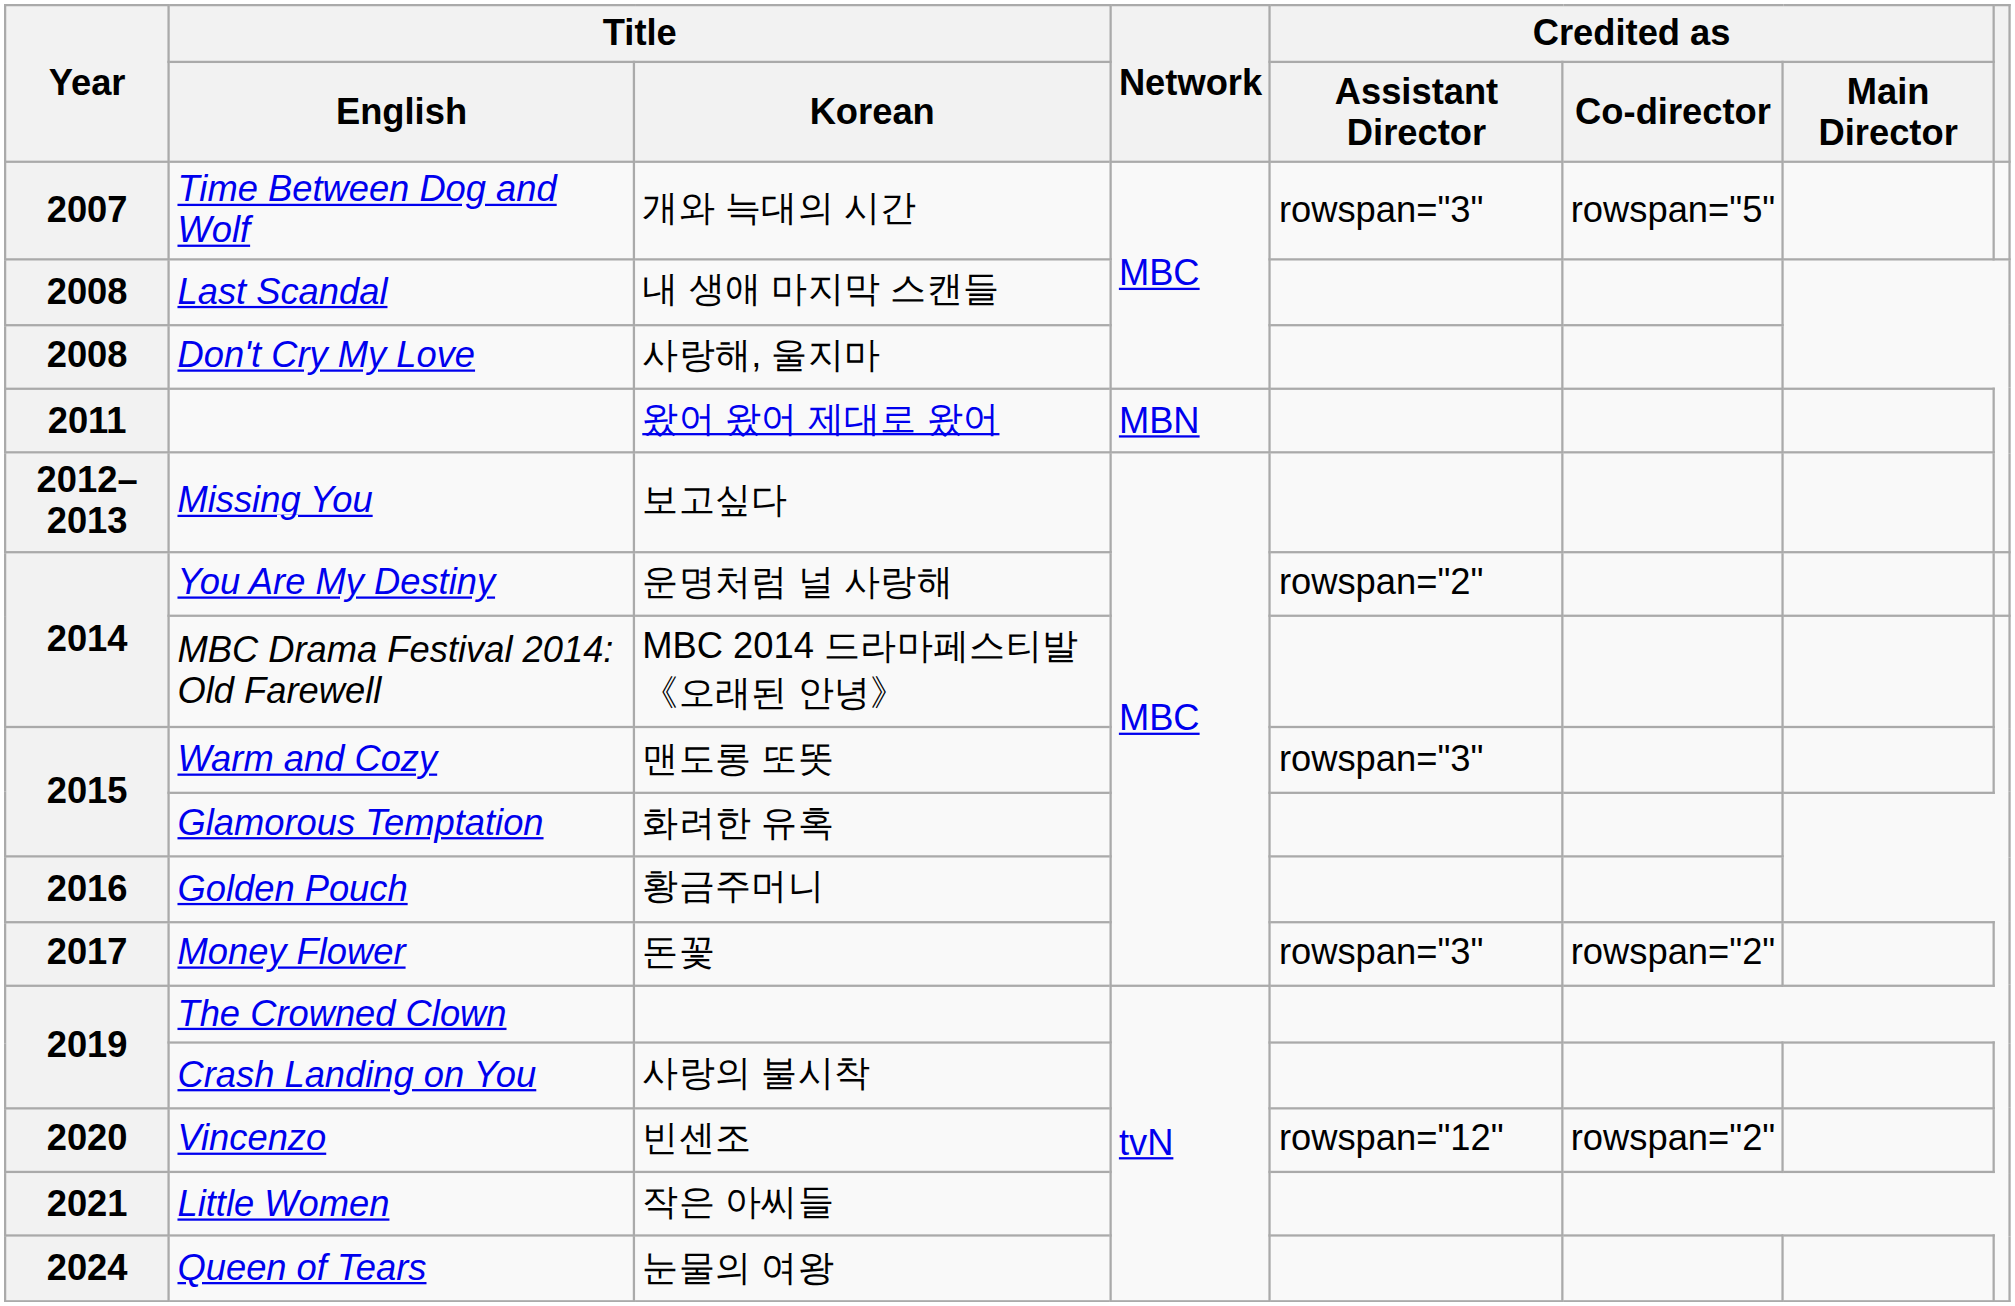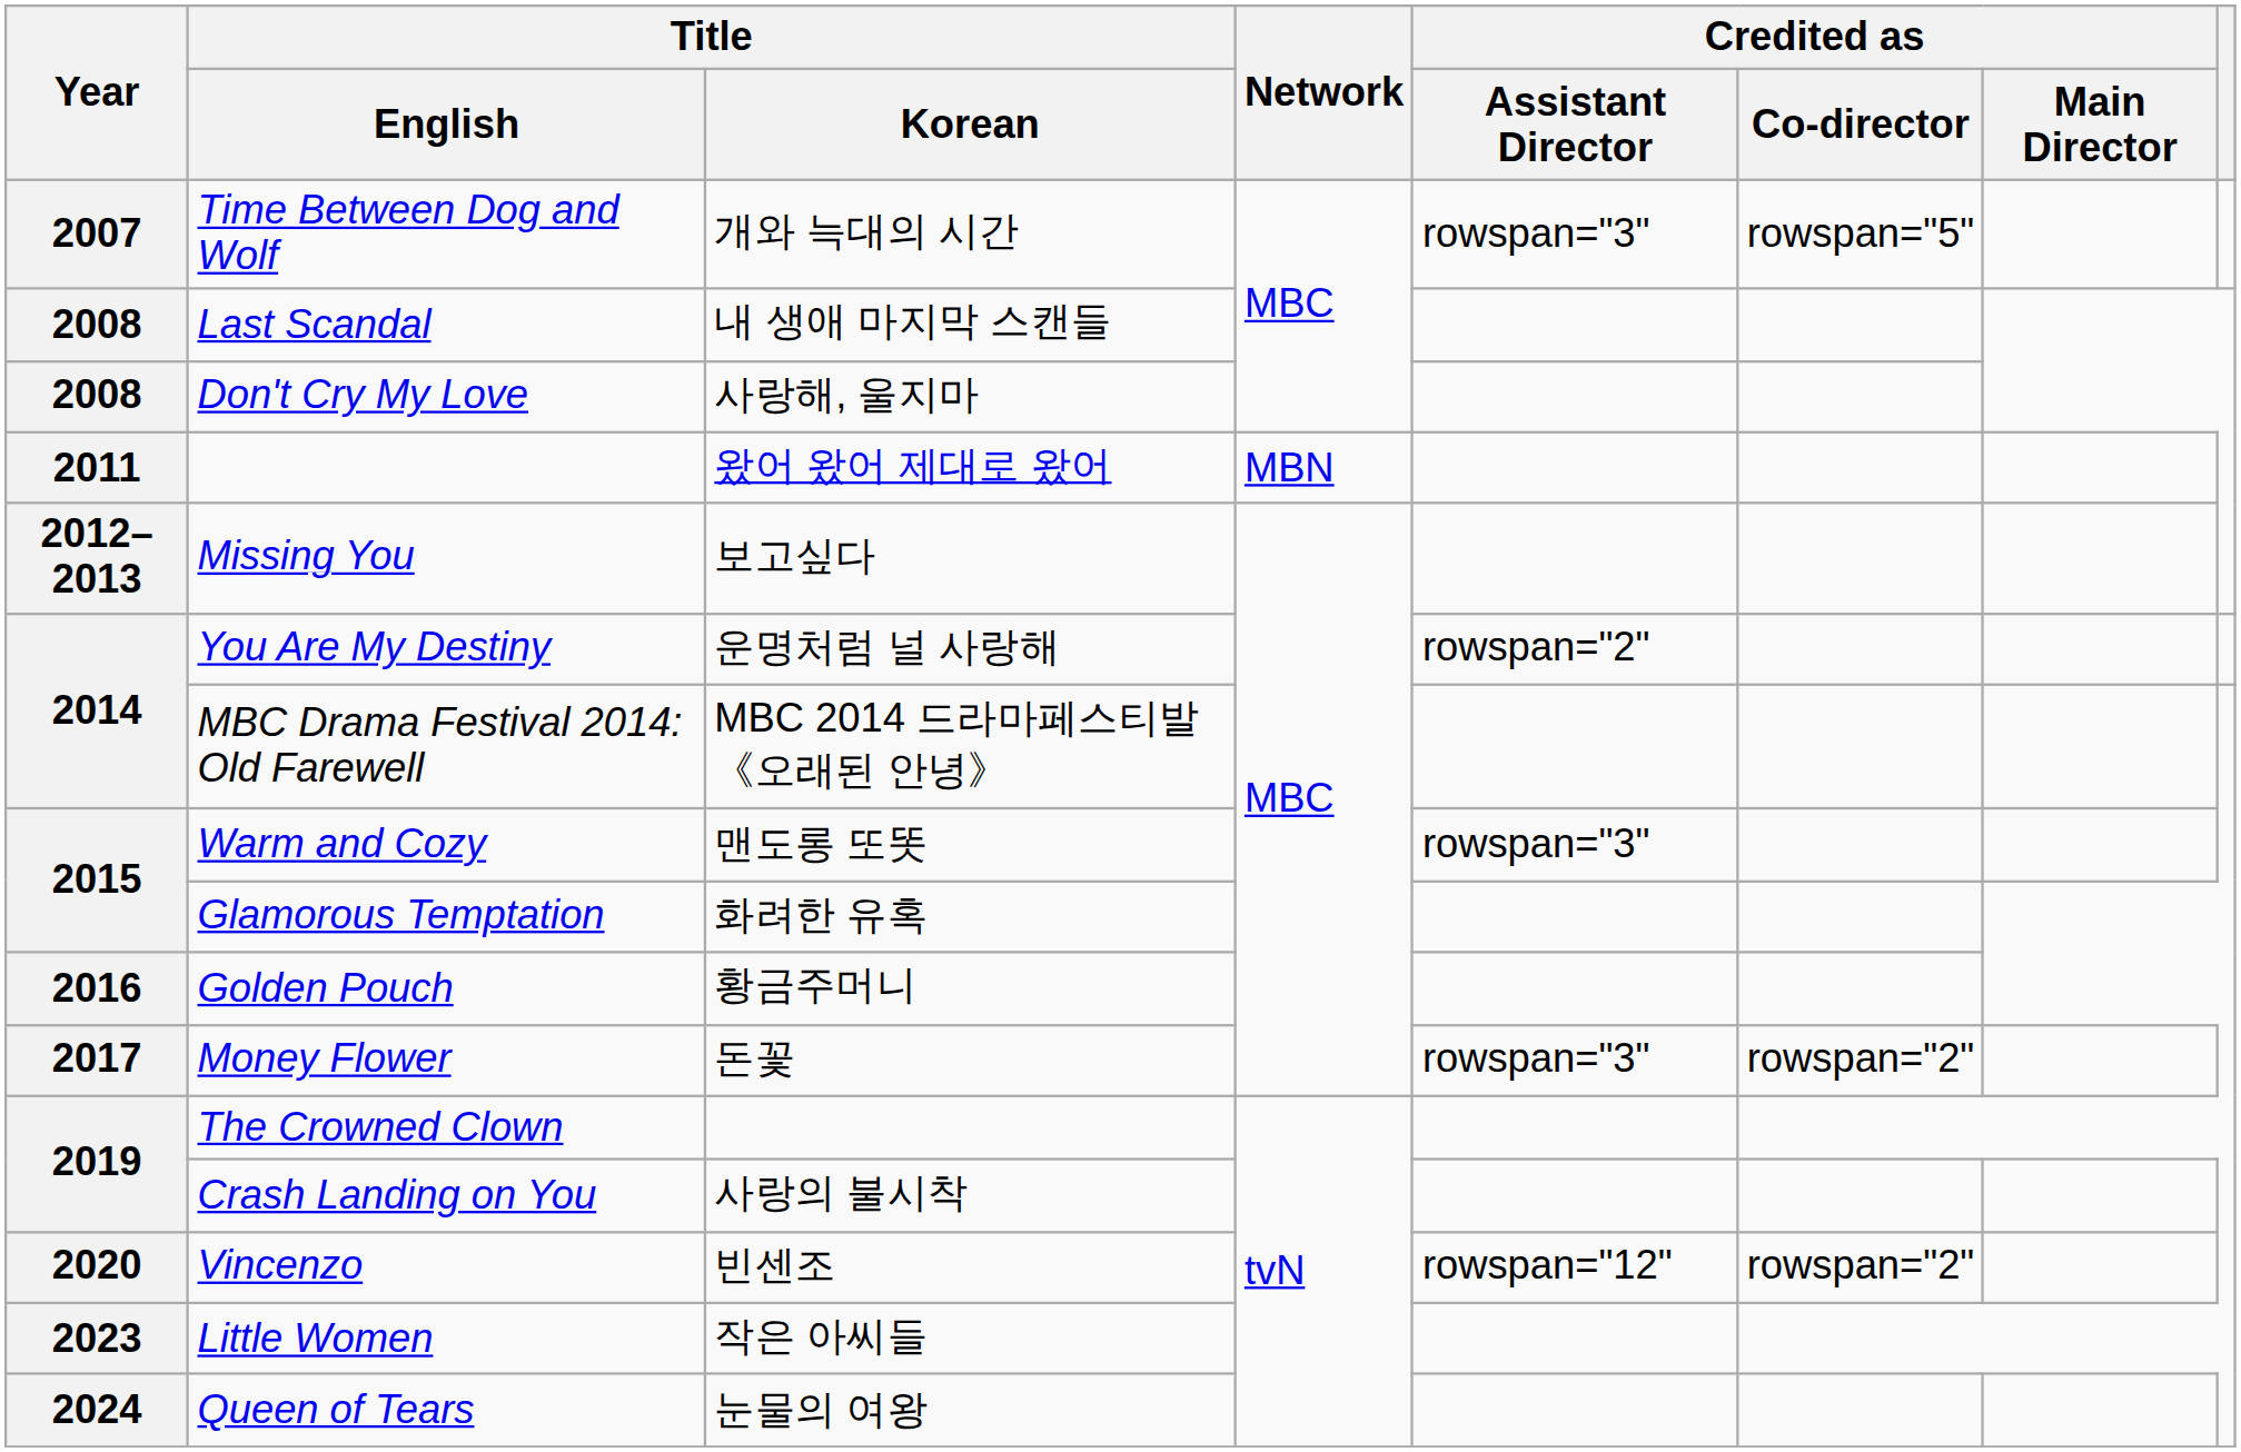Little Women | Year: 2021 -> 2023
